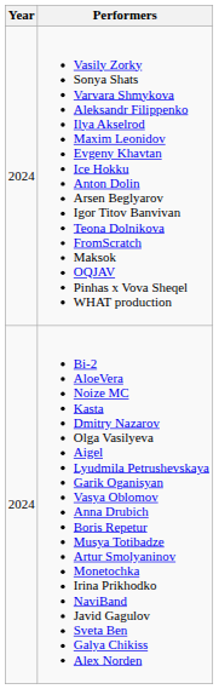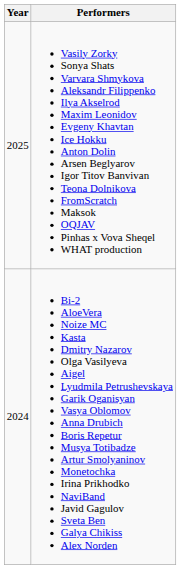row 2 | Year: 2024 -> 2025
